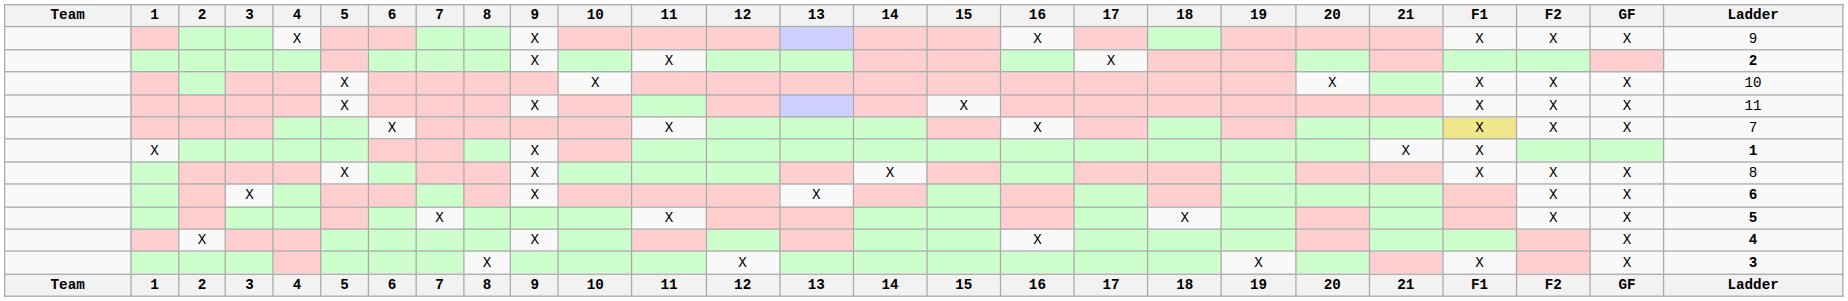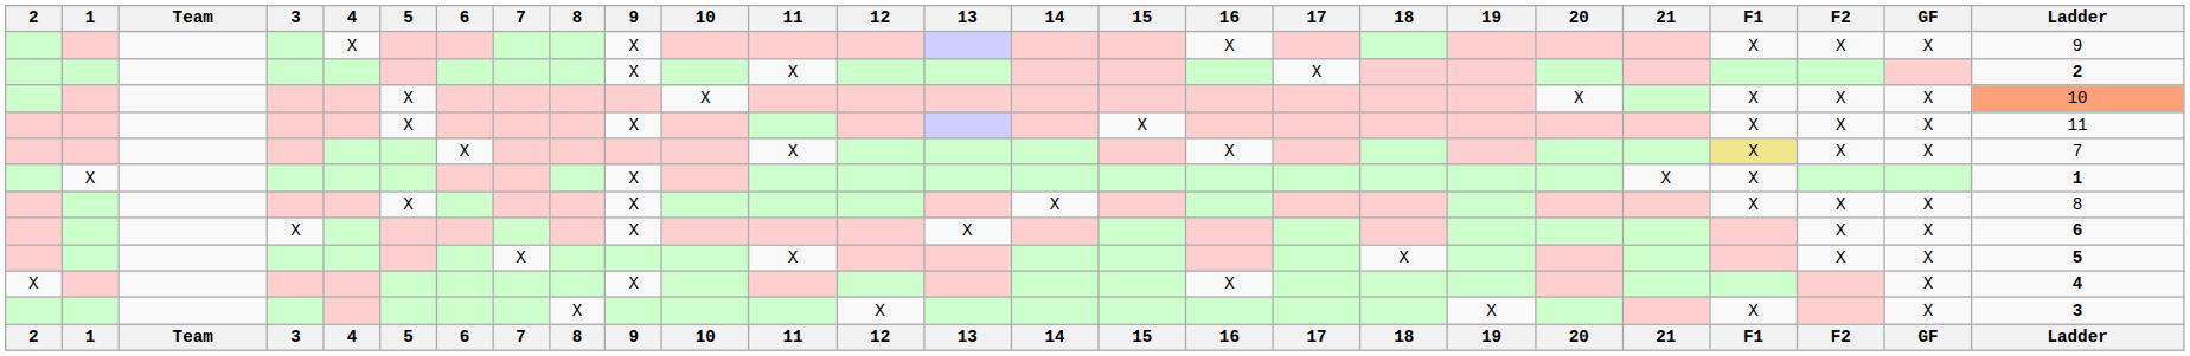columns swapped: Team <-> 2
row 4 | Ladder: no background -> lightsalmon background
